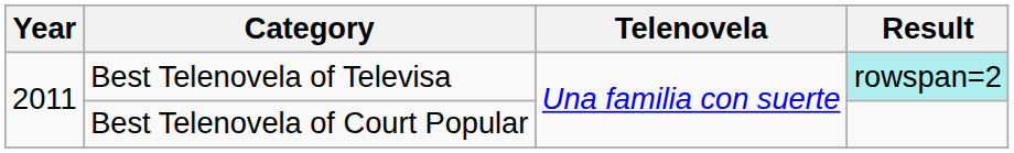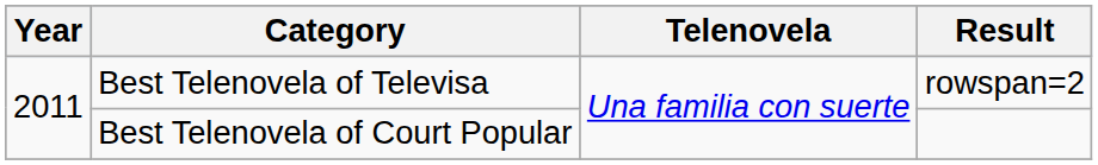Best Telenovela of Televisa | Result: paleturquoise background -> no background
